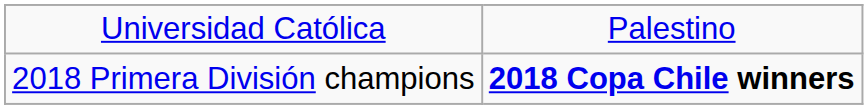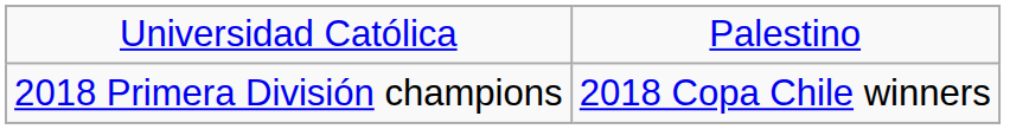2018 Primera División champions | column 2: bold -> normal
